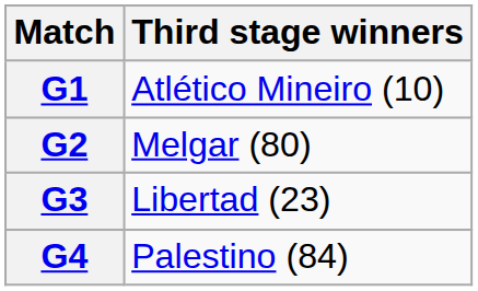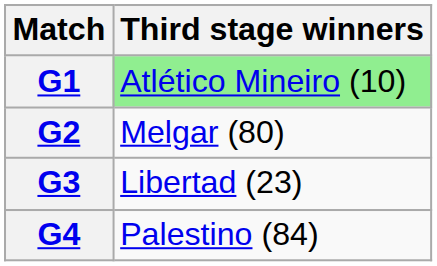G1 | Third stage winners: no background -> lightgreen background
